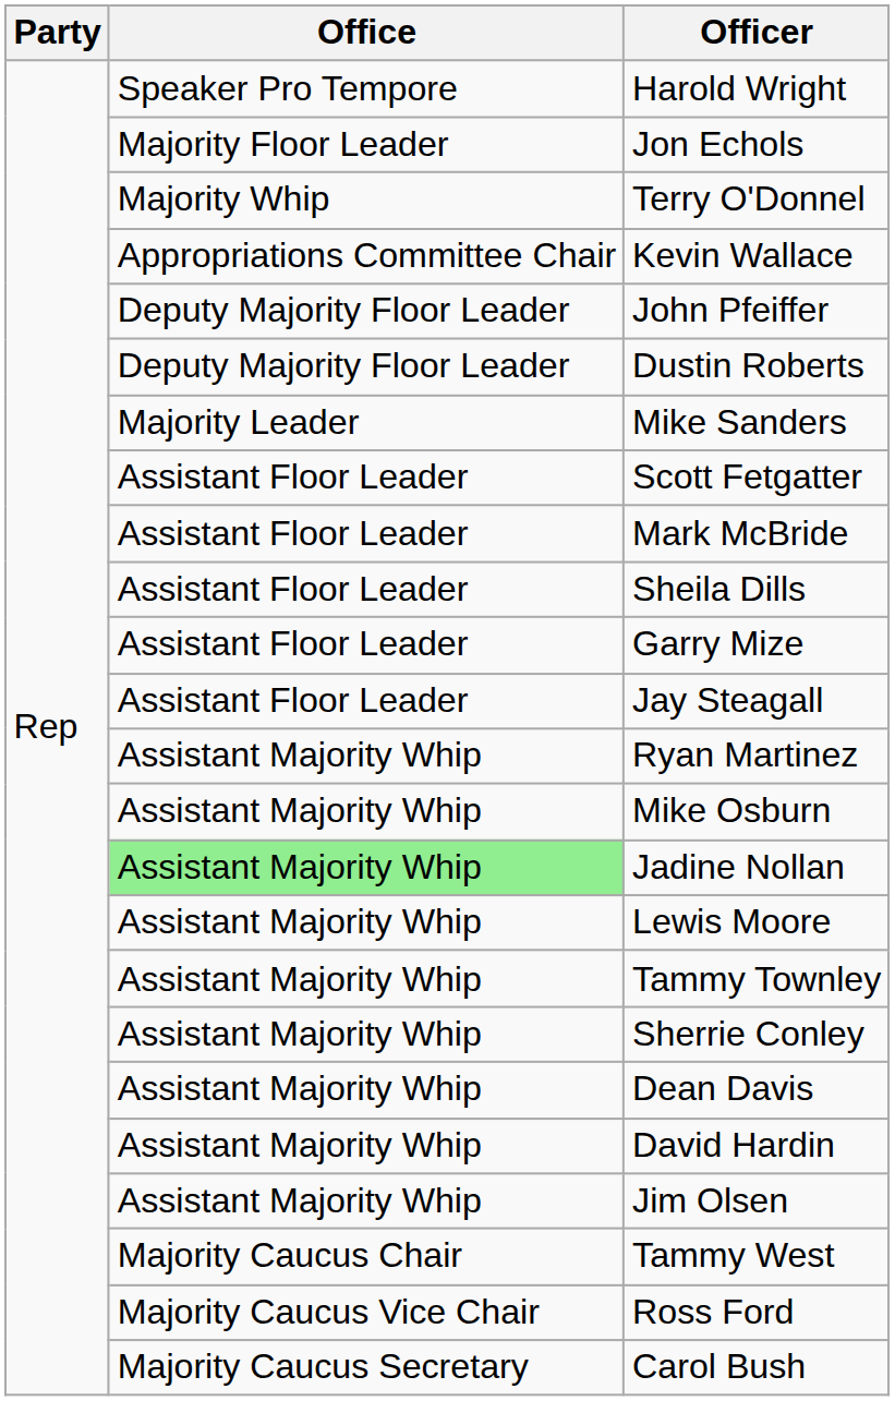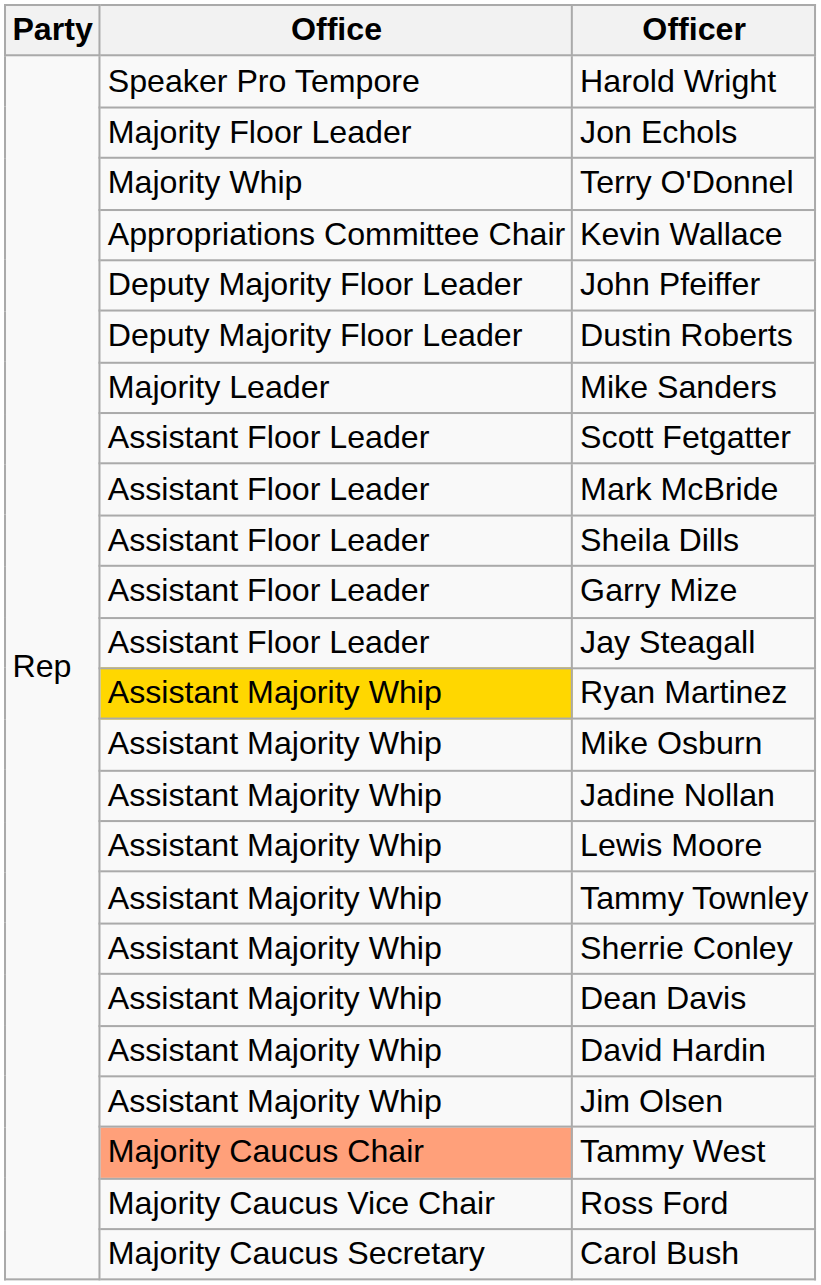Ryan Martinez | Office: no background -> gold background
Jadine Nollan | Office: lightgreen background -> no background
Tammy West | Office: no background -> lightsalmon background
